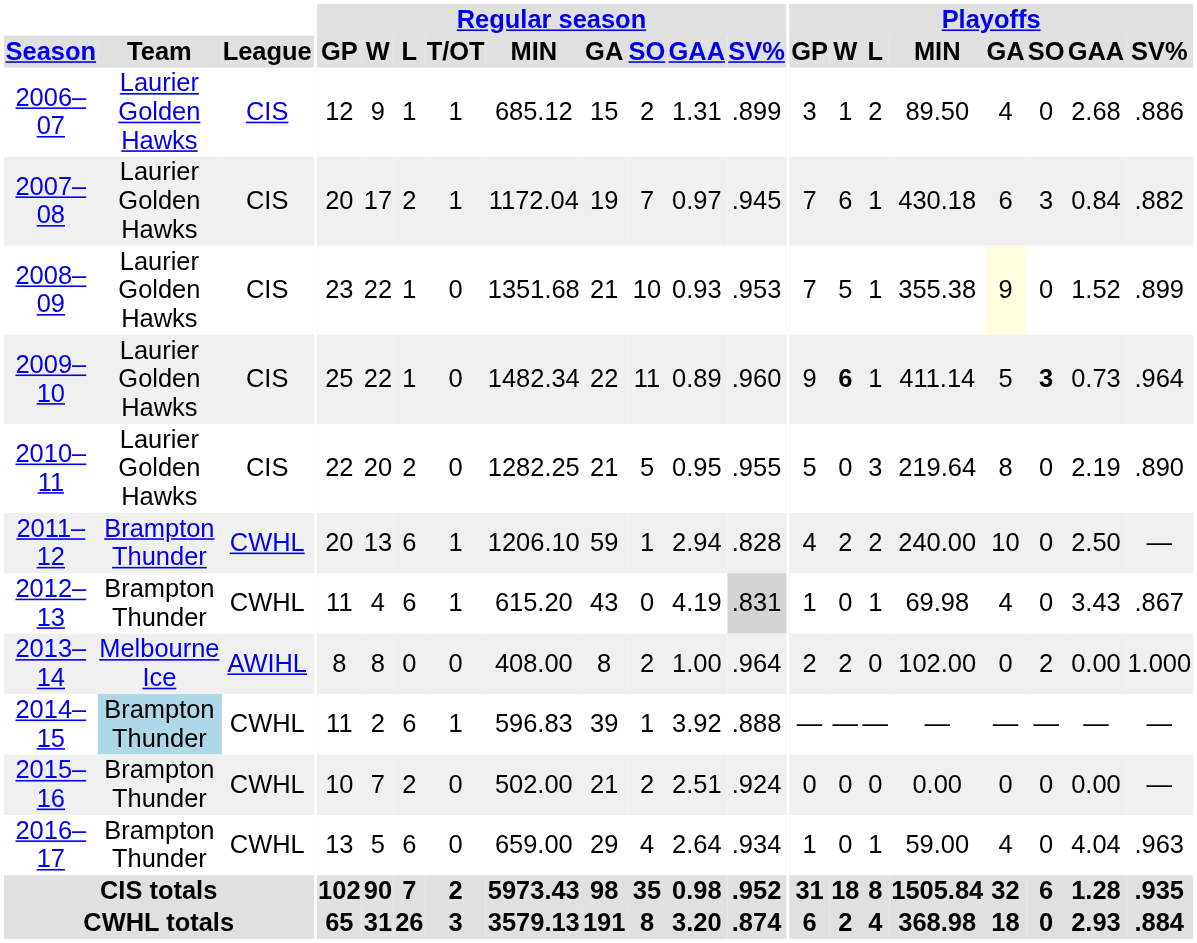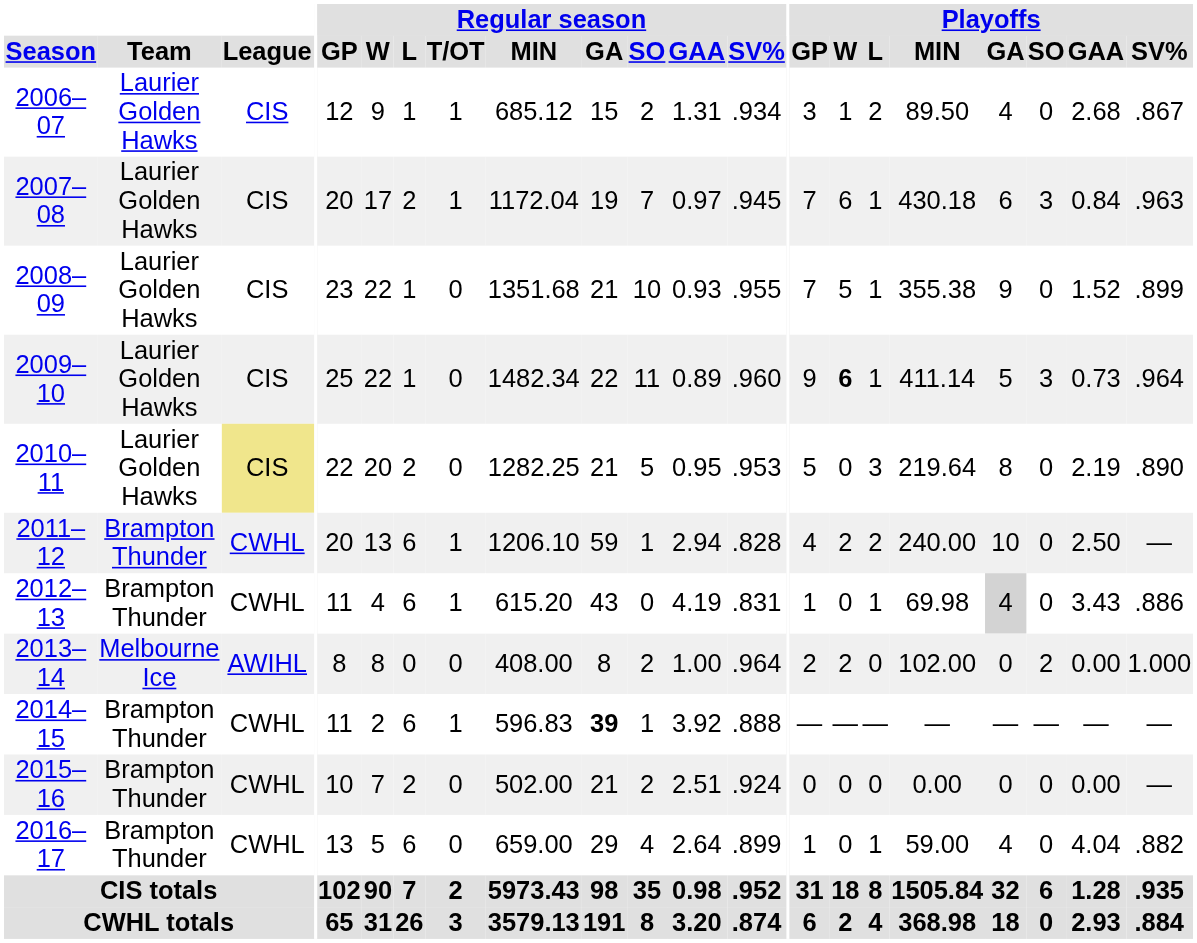2006–07 | Regular season / SV%: .899 -> .934
2006–07 | Playoffs / SV%: .886 -> .867
2007–08 | Playoffs / SV%: .882 -> .963
2008–09 | Regular season / SV%: .953 -> .955
2008–09 | Playoffs / GA: lightyellow background -> no background
2009–10 | Playoffs / SO: bold -> normal
2010–11 | League: no background -> khaki background
2010–11 | Regular season / SV%: .955 -> .953
2012–13 | Regular season / SV%: lightgrey background -> no background
2012–13 | Playoffs / GA: no background -> lightgrey background
2012–13 | Playoffs / SV%: .867 -> .886
2014–15 | Team: lightblue background -> no background
2014–15 | Regular season / GA: normal -> bold
2016–17 | Regular season / SV%: .934 -> .899
2016–17 | Playoffs / SV%: .963 -> .882
